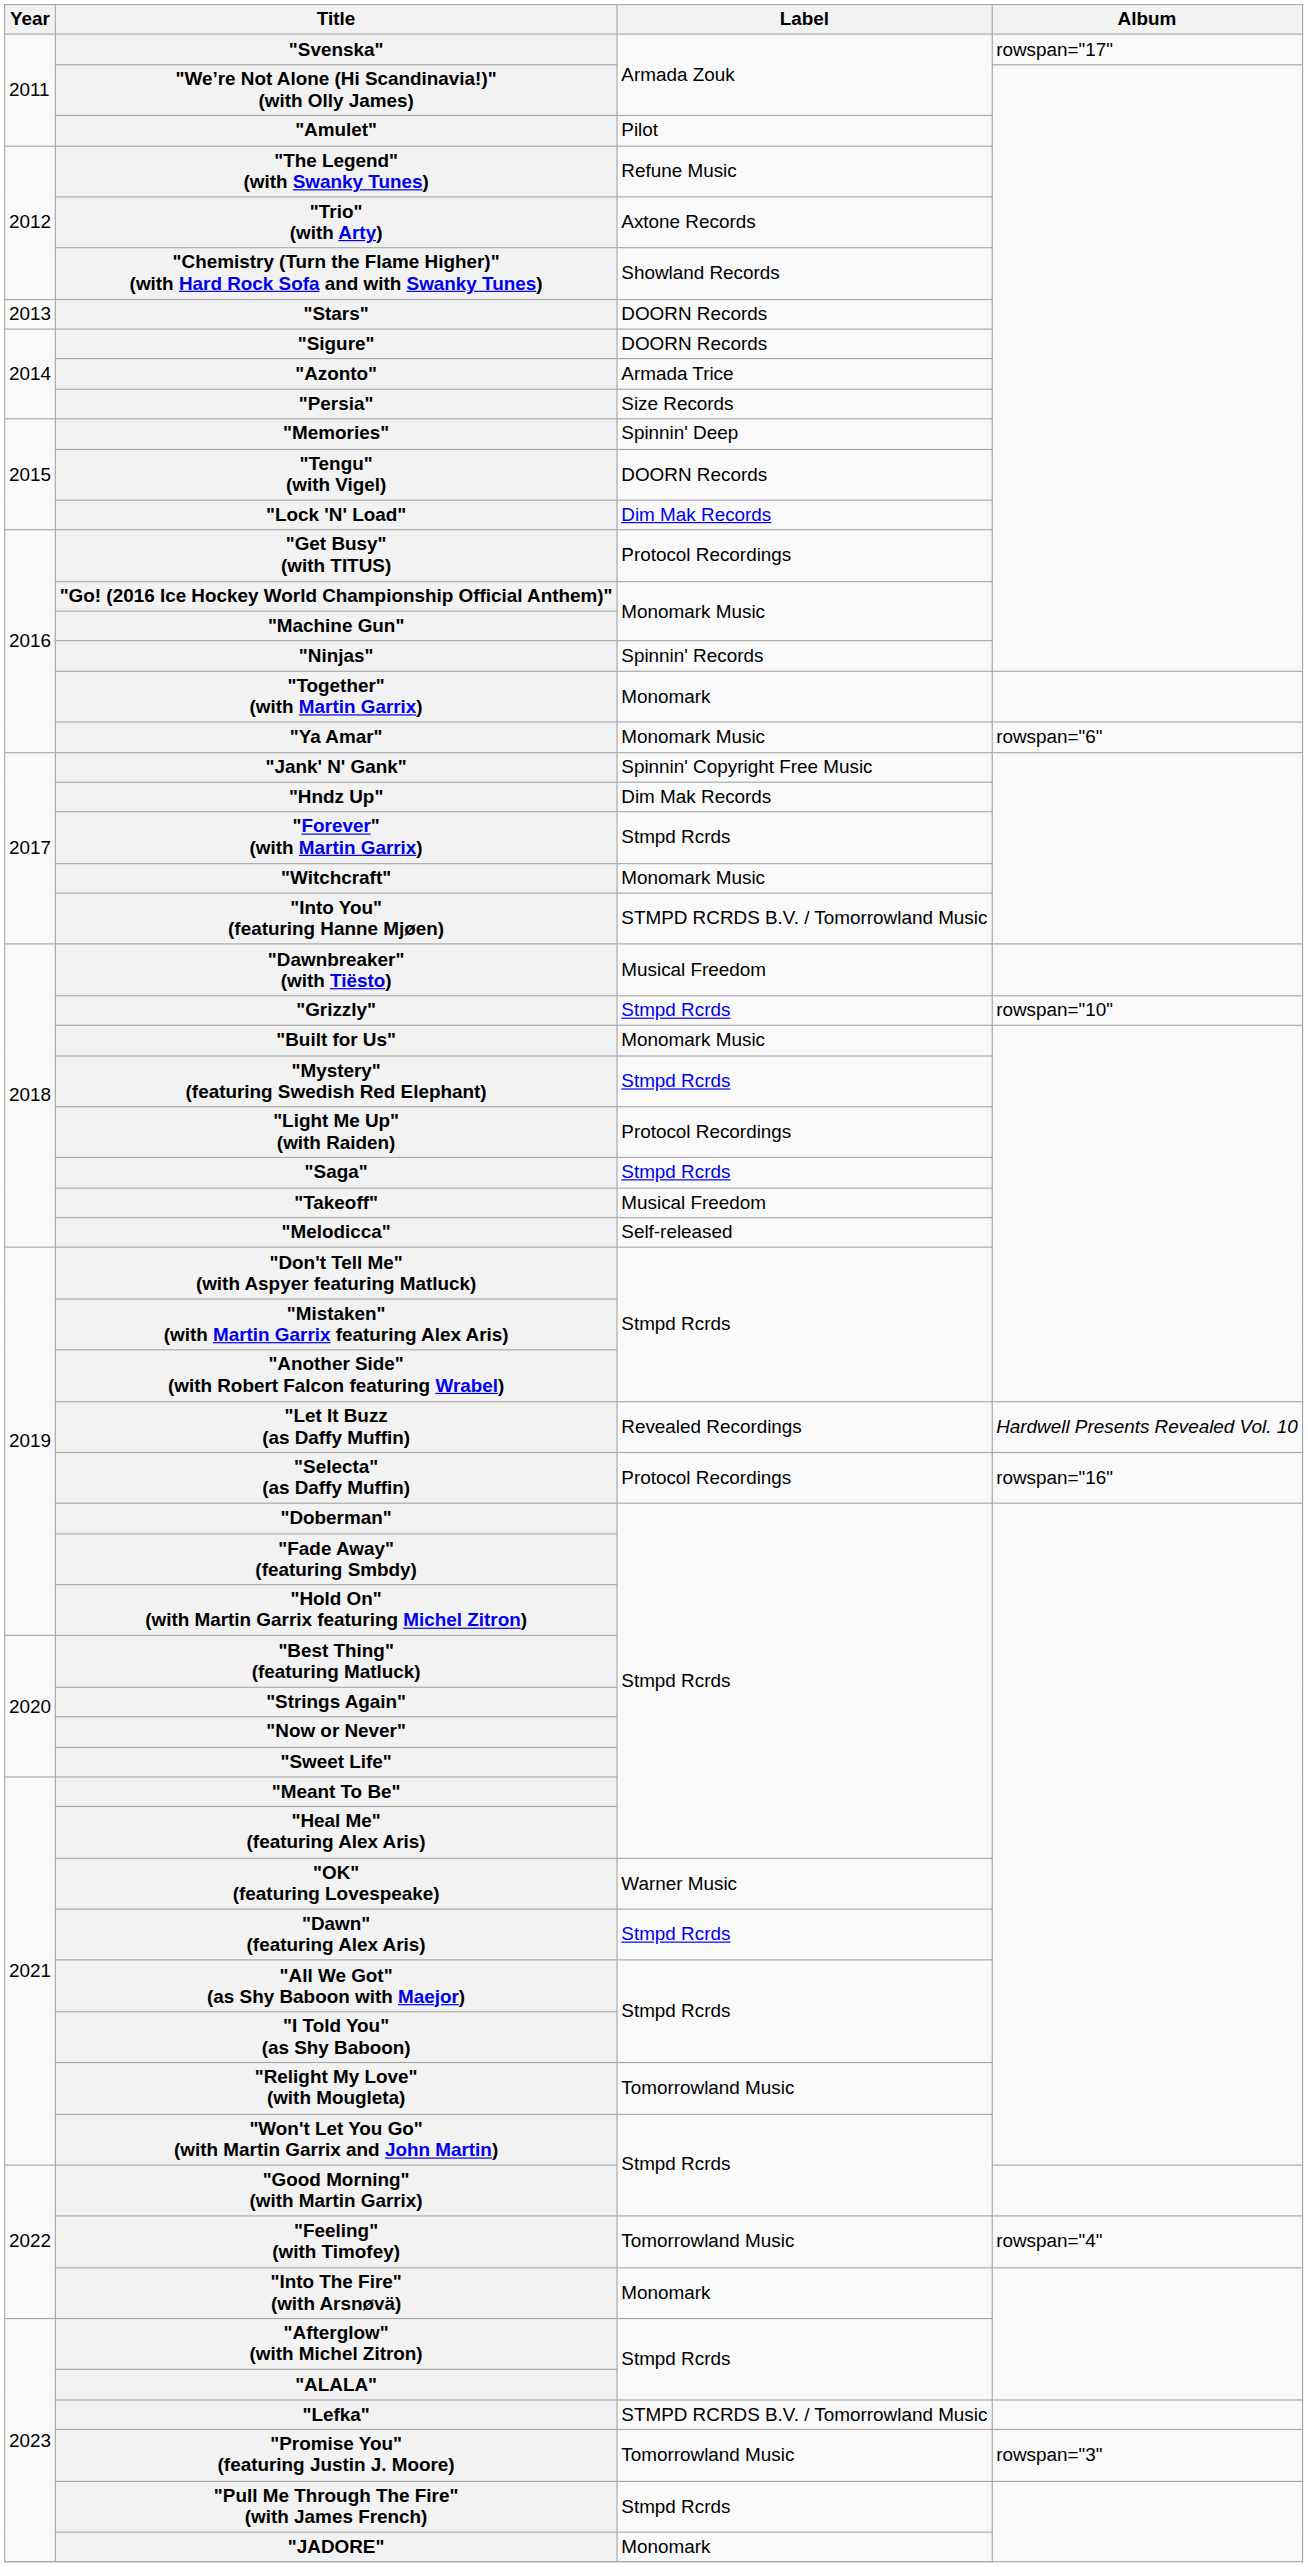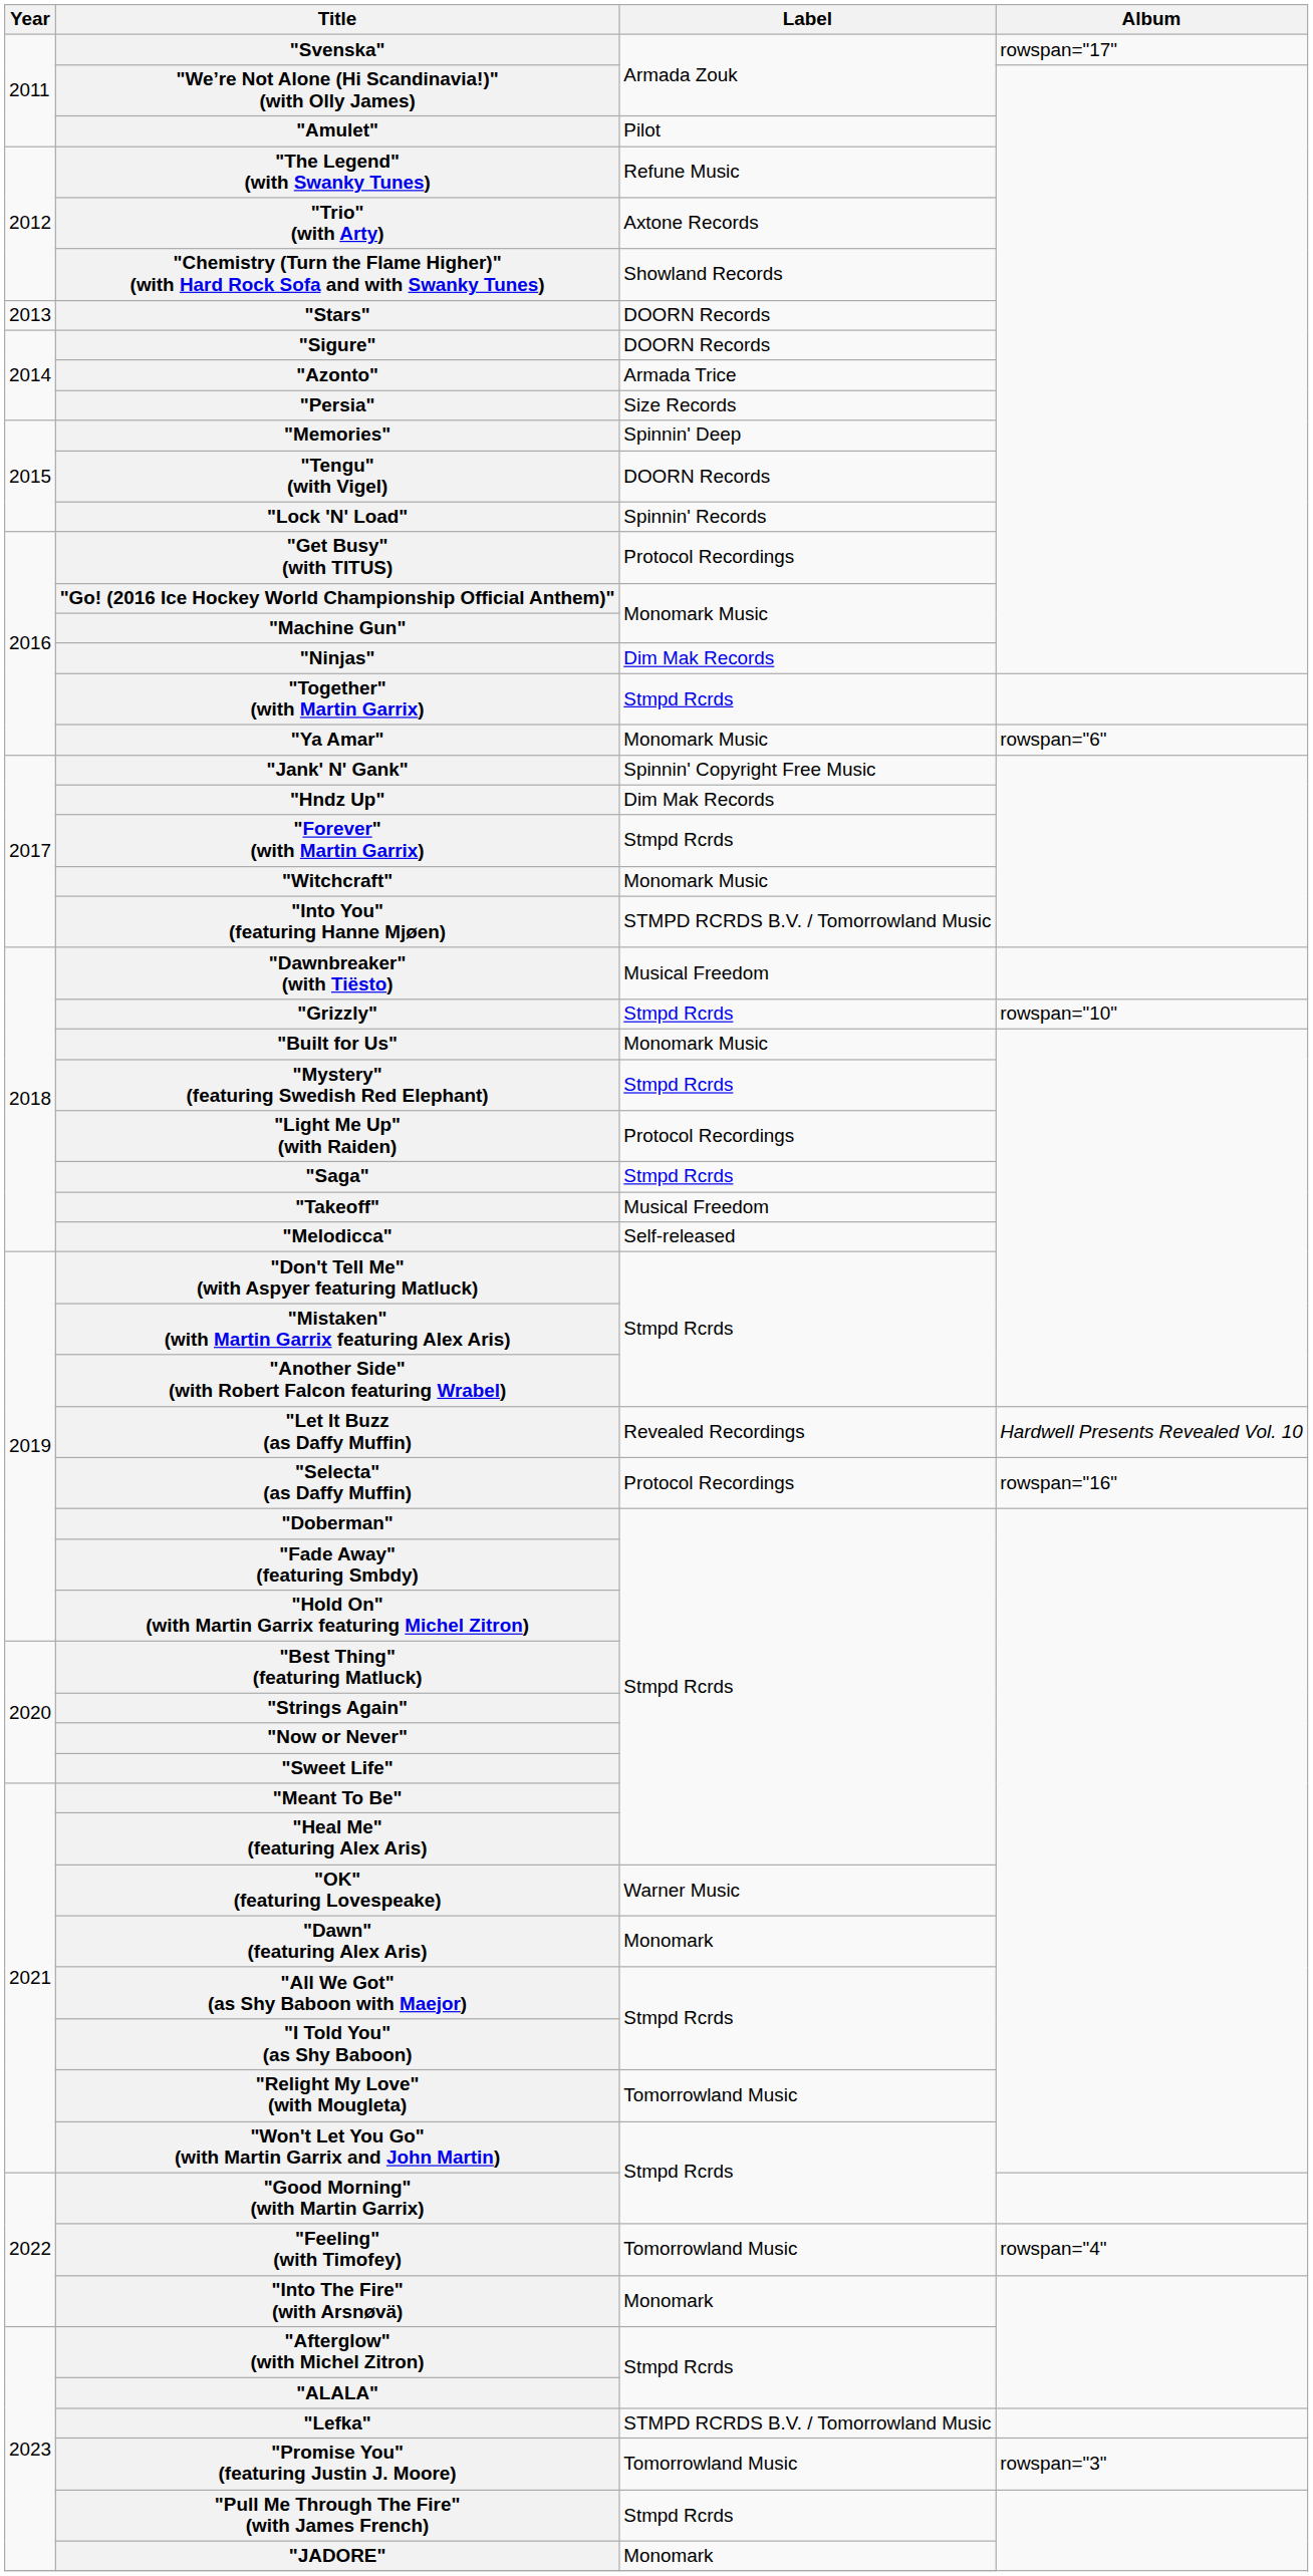"Lock 'N' Load" | Label: Dim Mak Records -> Spinnin' Records
"Ninjas" | Label: Spinnin' Records -> Dim Mak Records
"Together" (with Martin Garrix) | Label: Monomark -> Stmpd Rcrds
"Dawn" (featuring Alex Aris) | Label: Stmpd Rcrds -> Monomark
